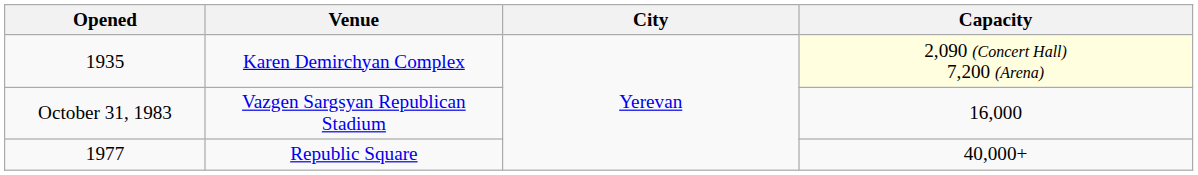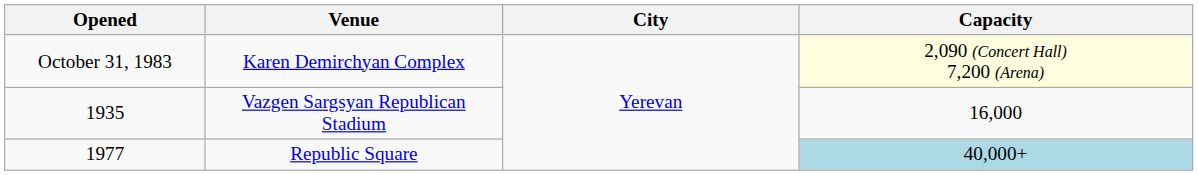Karen Demirchyan Complex | Opened: 1935 -> October 31, 1983
Vazgen Sargsyan Republican Stadium | Opened: October 31, 1983 -> 1935
Republic Square | Capacity: no background -> lightblue background
